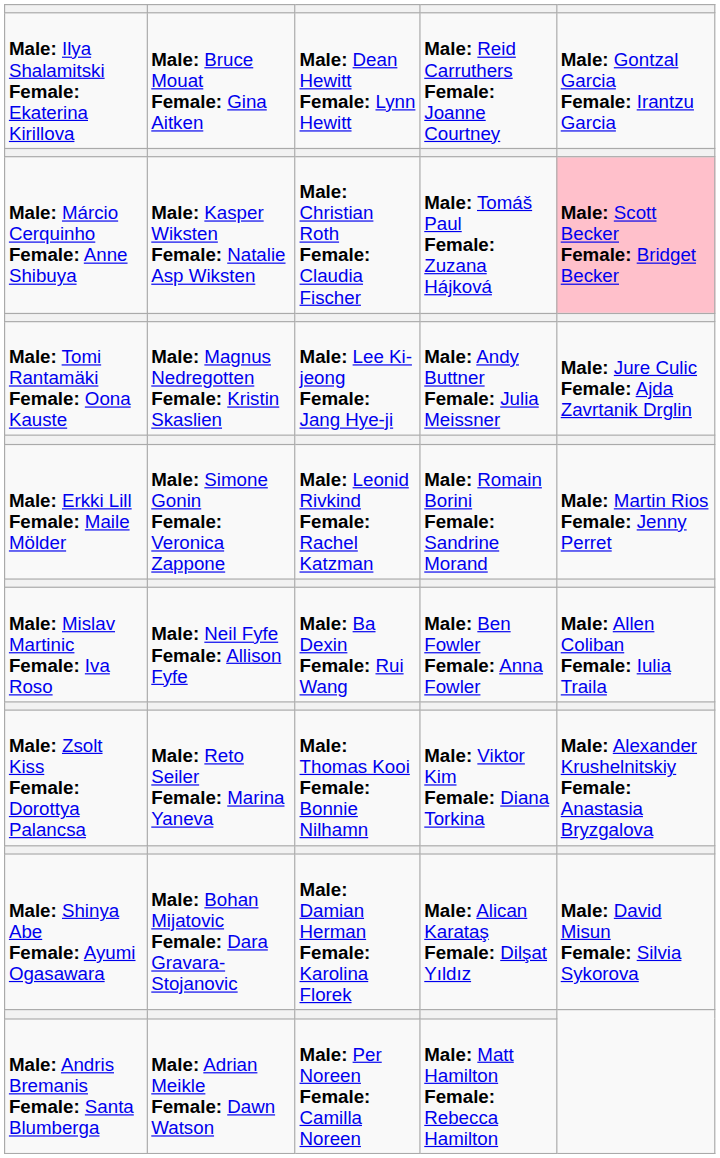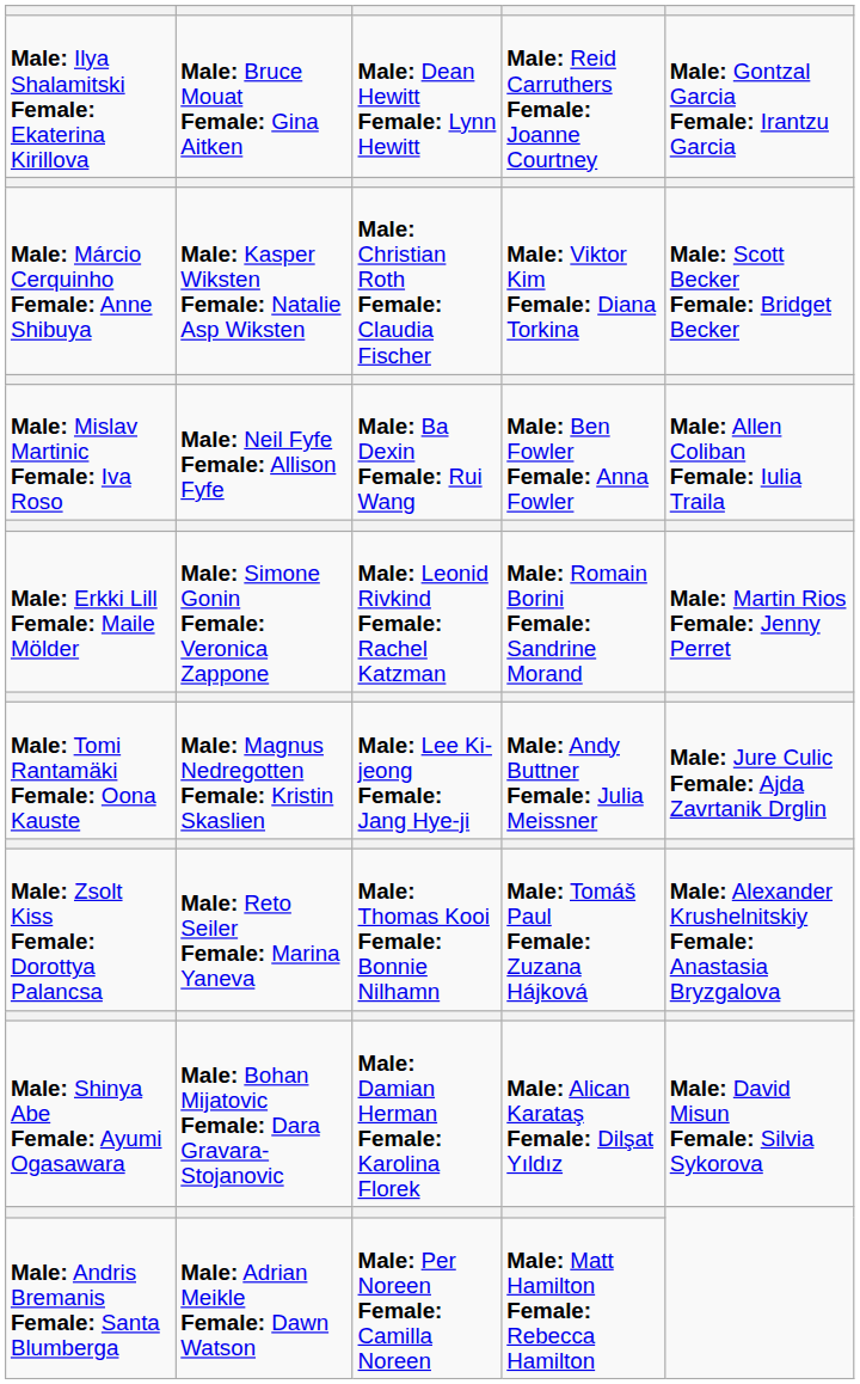Male: Márcio Cerquinho Female: Anne Shibuya | column 4: Male: Tomáš Paul Female: Zuzana Hájková -> Male: Viktor Kim Female: Diana Torkina
Male: Márcio Cerquinho Female: Anne Shibuya | column 5: pink background -> no background
rows swapped: Male: Mislav Martinic Female: Iva Roso <-> Male: Tomi Rantamäki Female: Oona Kauste
Male: Zsolt Kiss Female: Dorottya Palancsa | column 4: Male: Viktor Kim Female: Diana Torkina -> Male: Tomáš Paul Female: Zuzana Hájková
